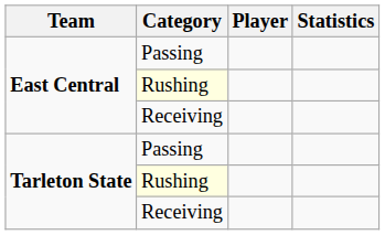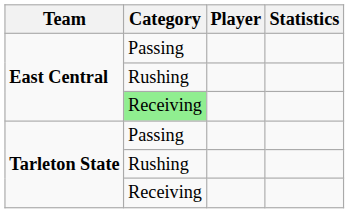East Central / Rushing | Category: lightyellow background -> no background
East Central / Receiving | Category: no background -> lightgreen background
Tarleton State / Rushing | Category: lightyellow background -> no background
